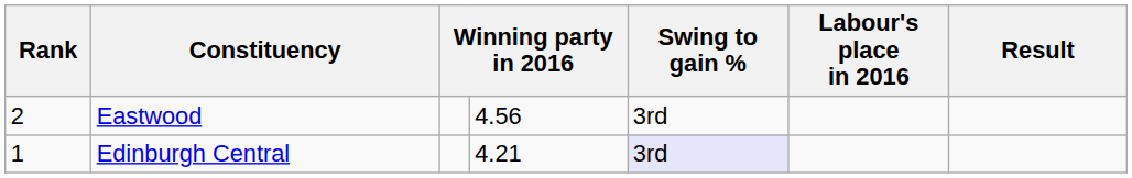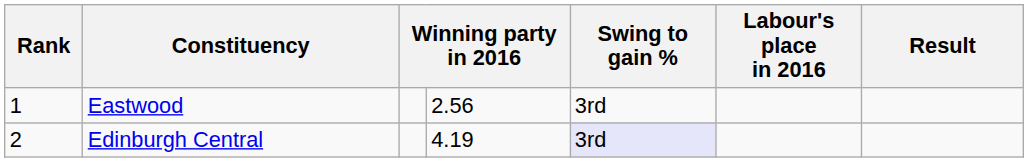Eastwood | Rank: 2 -> 1
Eastwood | column 4: 4.56 -> 2.56
Edinburgh Central | Rank: 1 -> 2
Edinburgh Central | column 4: 4.21 -> 4.19
